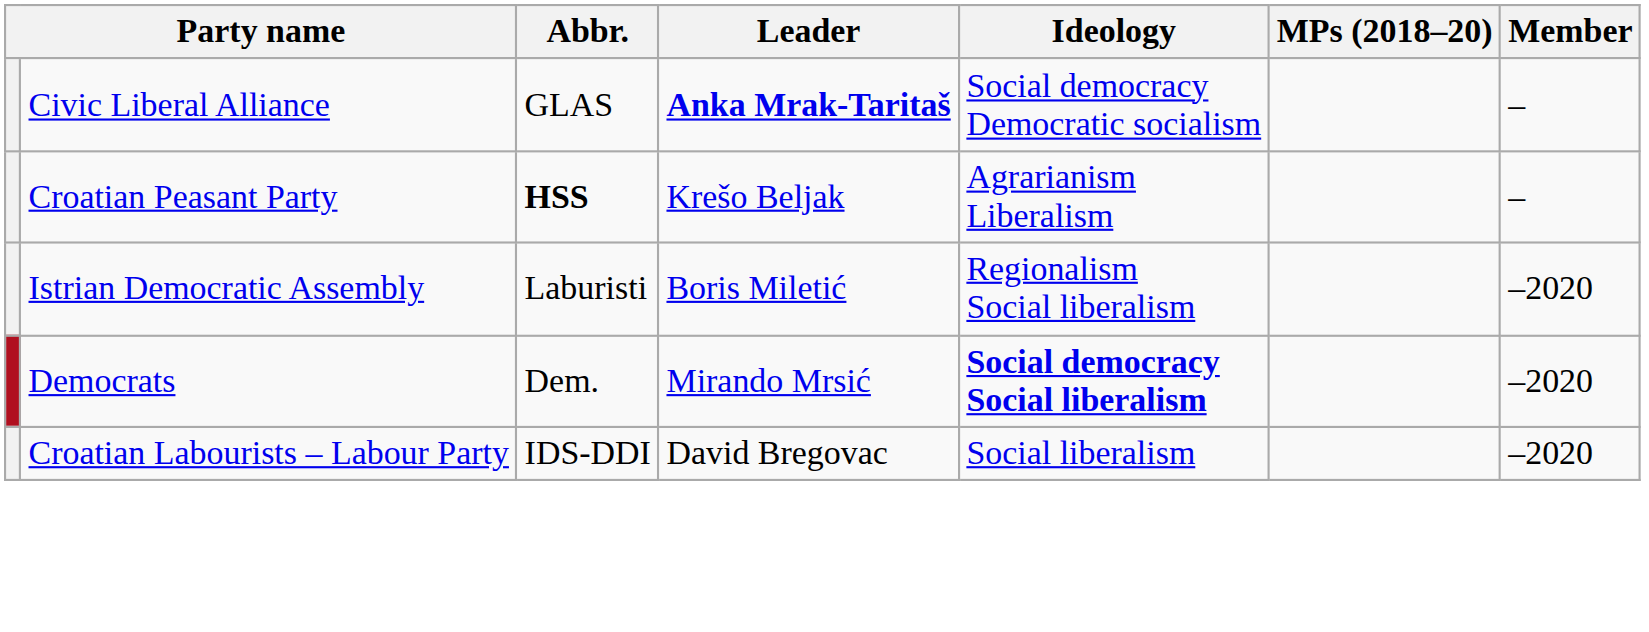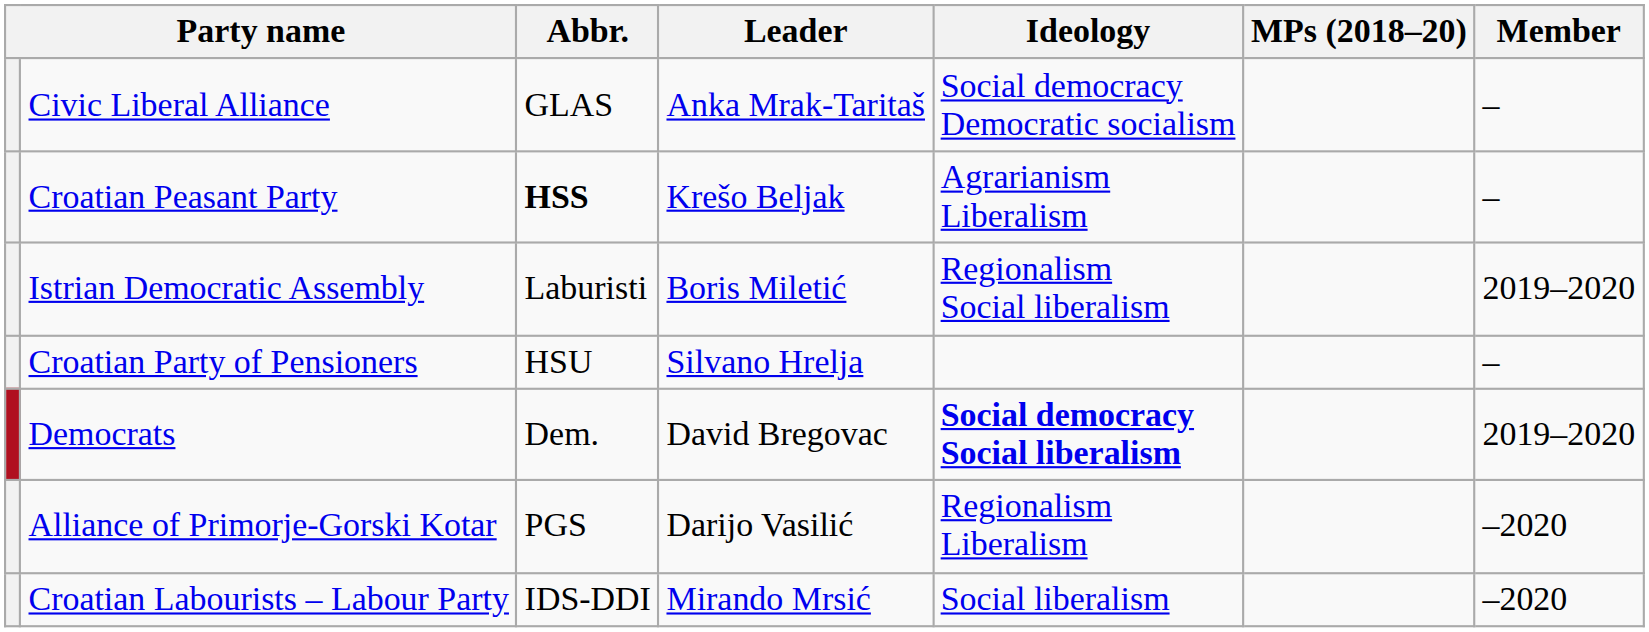Civic Liberal Alliance | Leader: bold -> normal
Istrian Democratic Assembly | Member: –2020 -> 2019–2020
+ row: Croatian Party of Pensioners | HSU | Silvano Hrelja | –
Democrats | Leader: Mirando Mrsić -> David Bregovac
Democrats | Member: –2020 -> 2019–2020
+ row: Alliance of Primorje-Gorski Kotar | PGS | Darijo Vasilić | Regionalism Liberalism | –2020
Croatian Labourists – Labour Party | Leader: David Bregovac -> Mirando Mrsić
